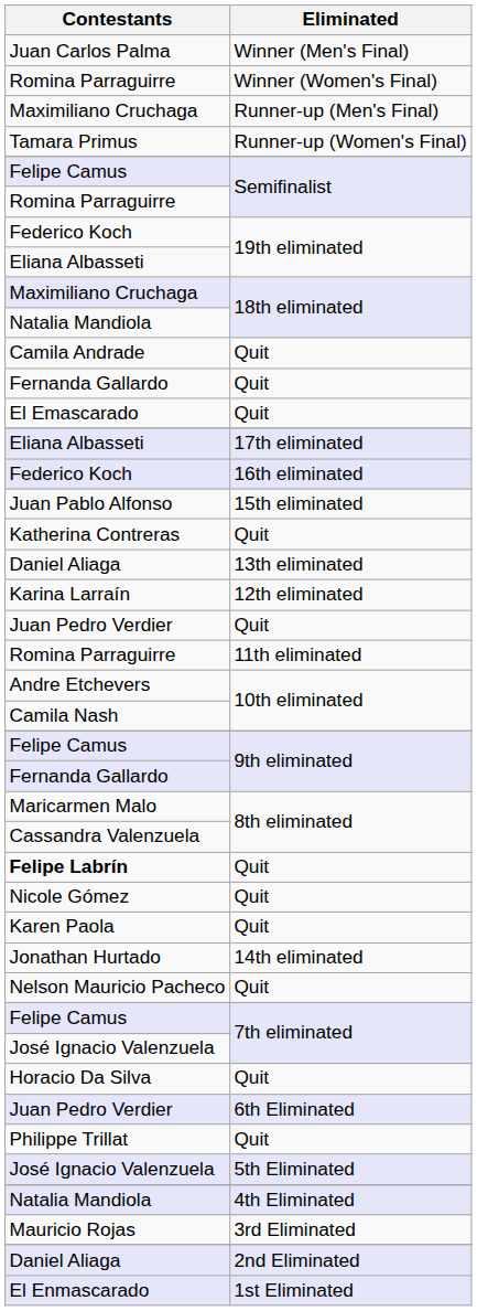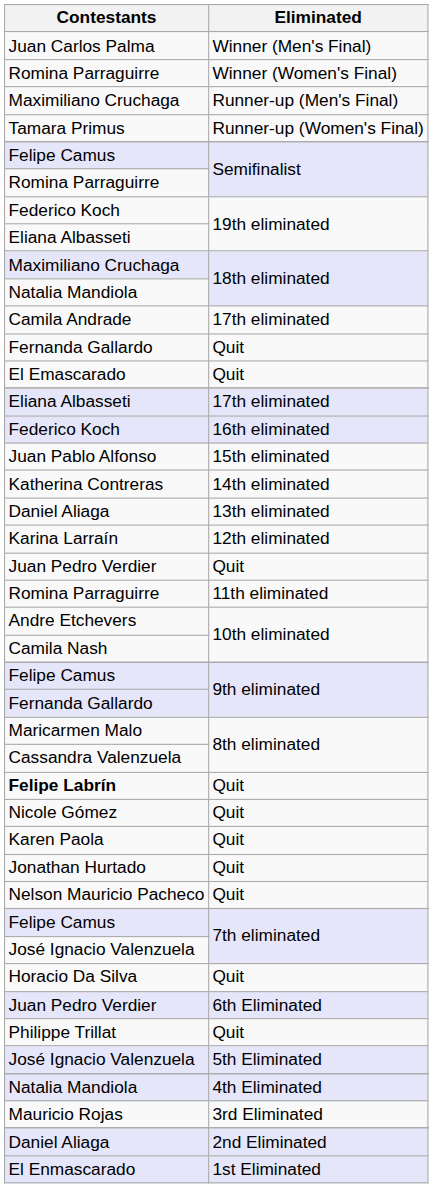row 12 | Eliminated: Quit -> 17th eliminated
row 18 | Eliminated: Quit -> 14th eliminated
row 32 | Eliminated: 14th eliminated -> Quit
